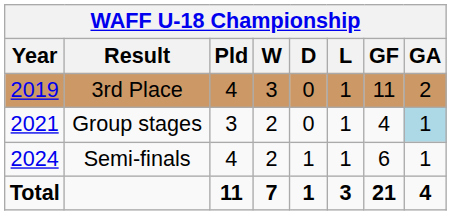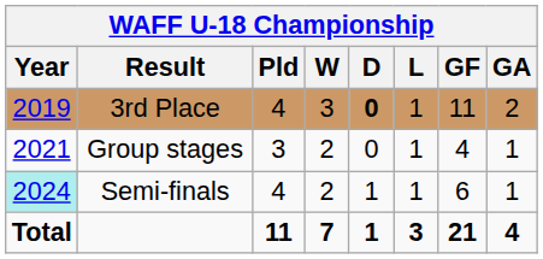3rd Place | D: normal -> bold
Group stages | GA: lightblue background -> no background
Semi-finals | Year: no background -> paleturquoise background
